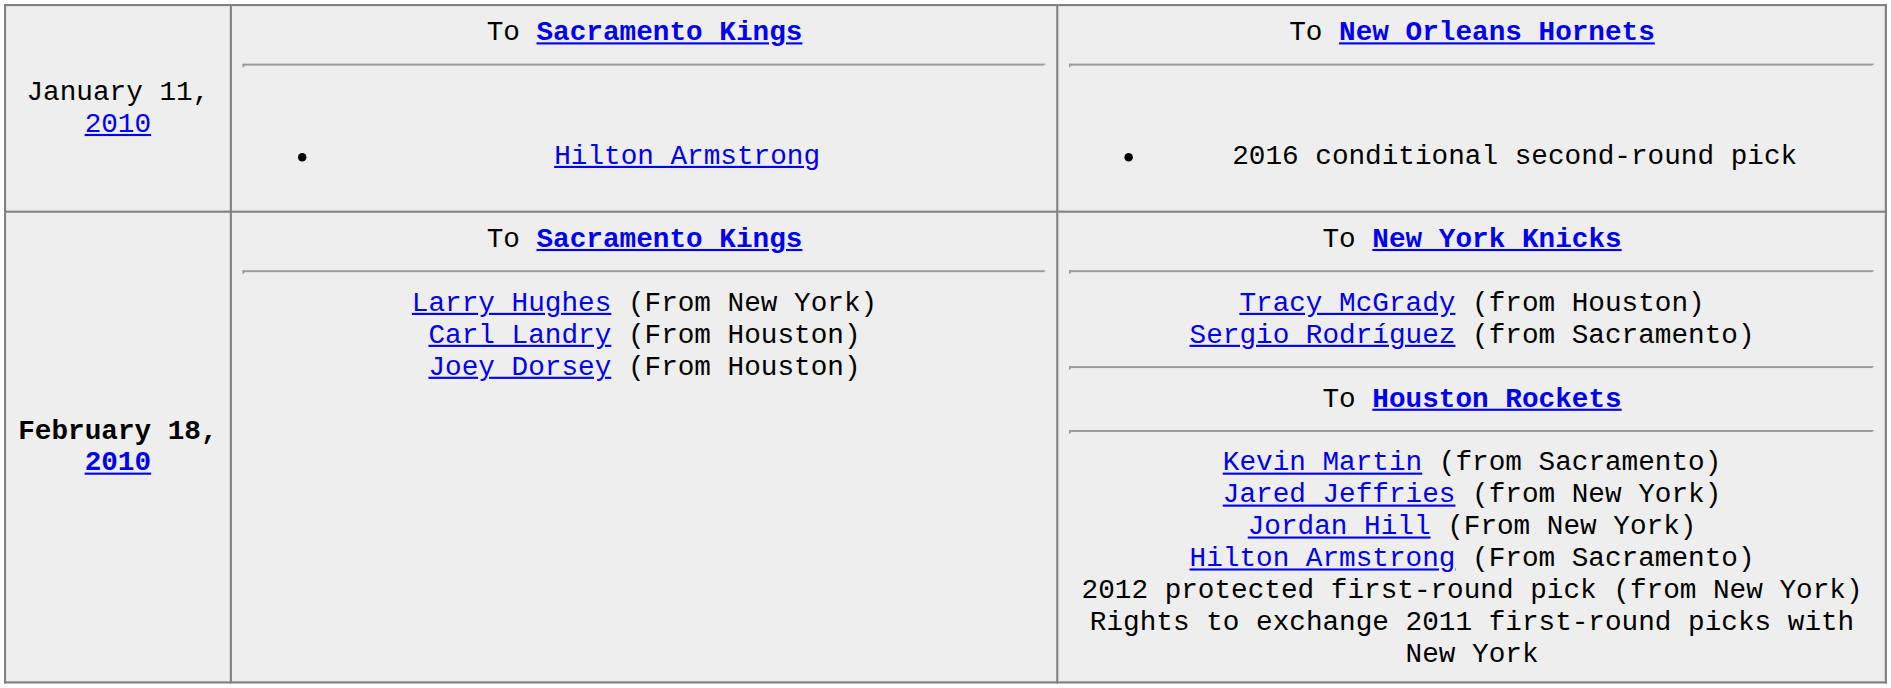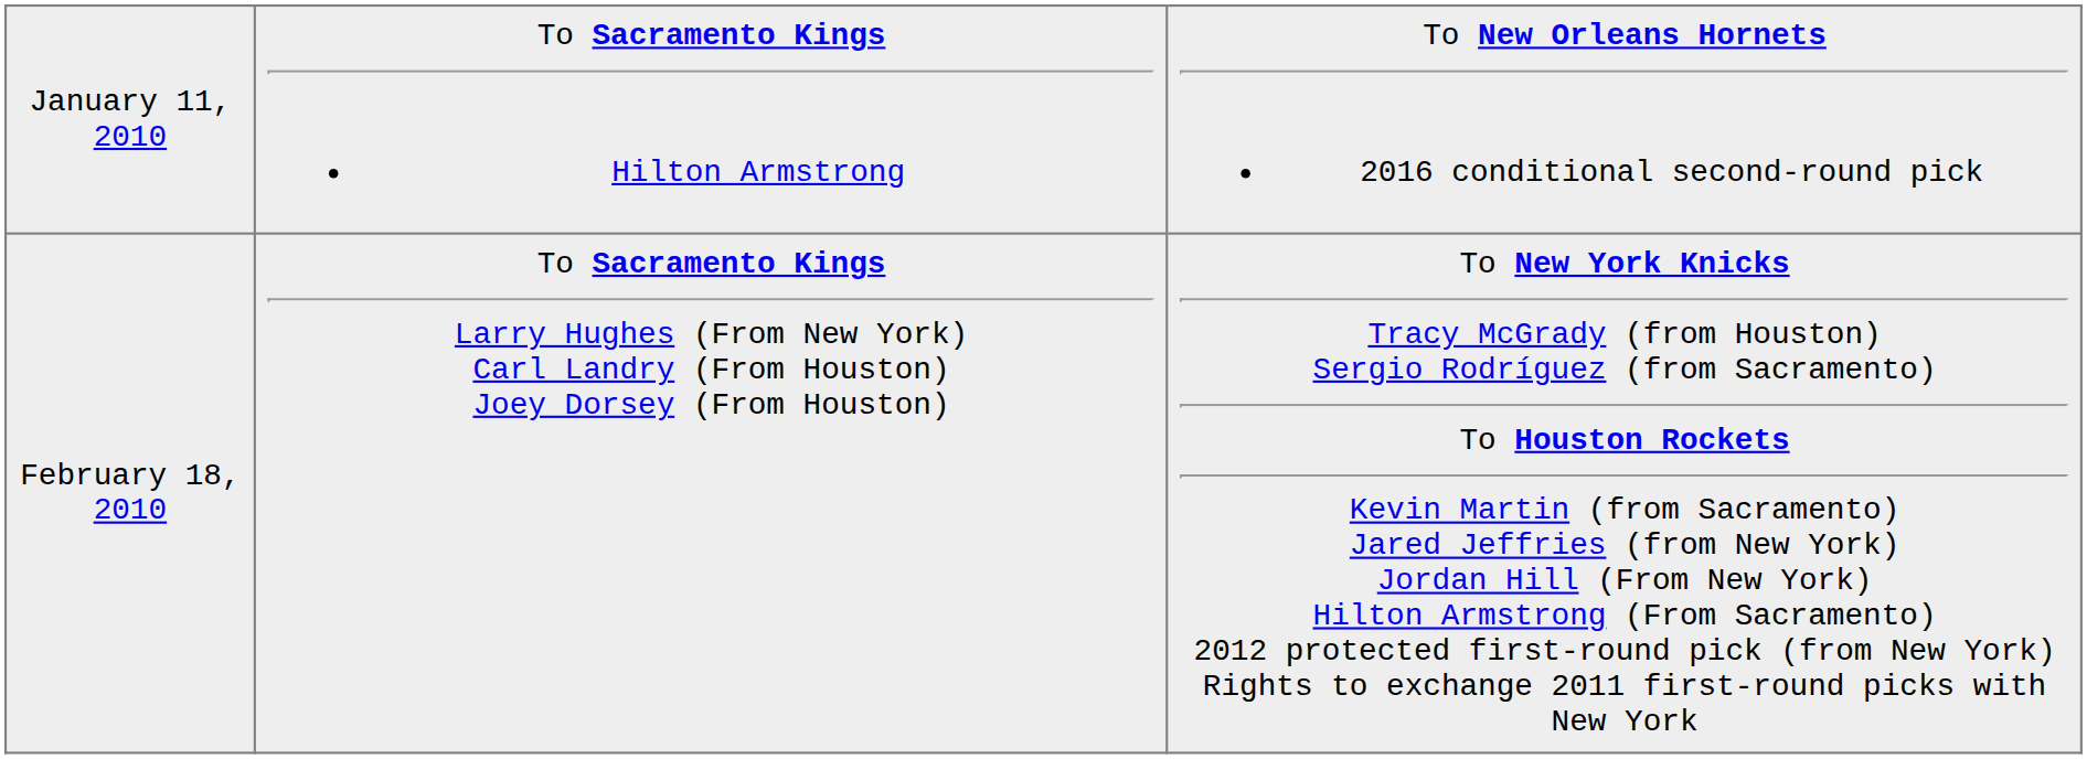February 18, 2010 | column 1: bold -> normal
